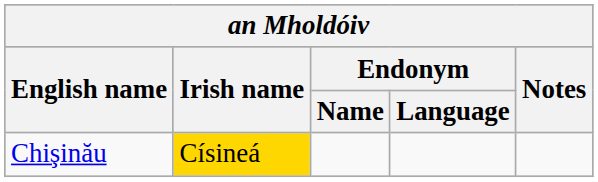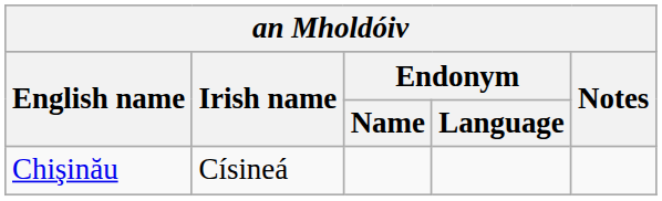Chişinău | Irish name: gold background -> no background
